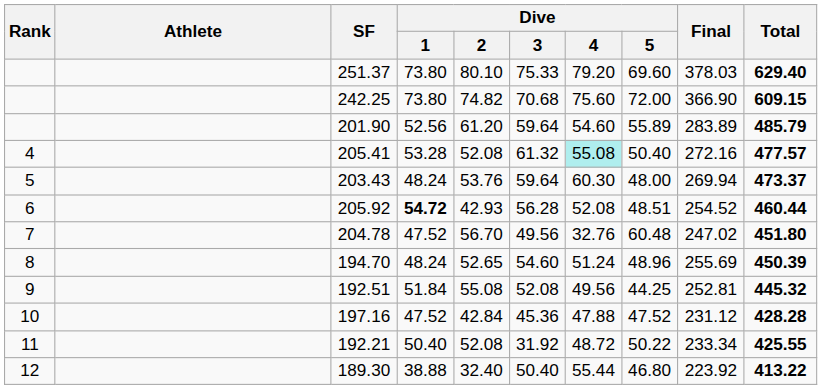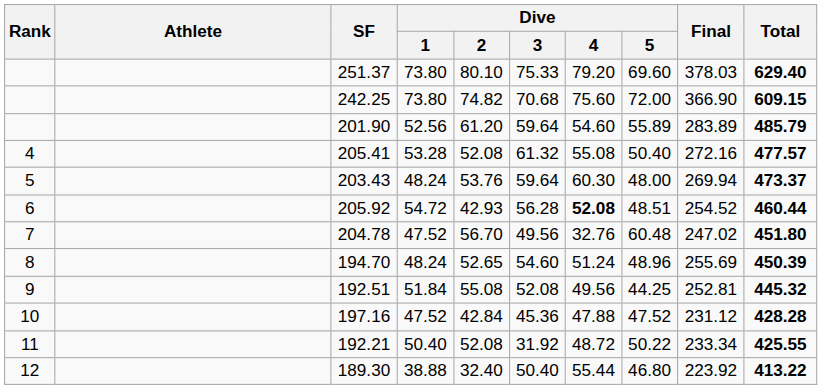205.41 | Dive / 4: paleturquoise background -> no background
205.92 | Dive / 1: bold -> normal
205.92 | Dive / 4: normal -> bold
